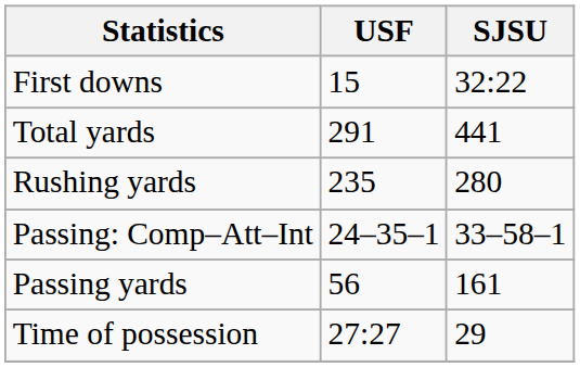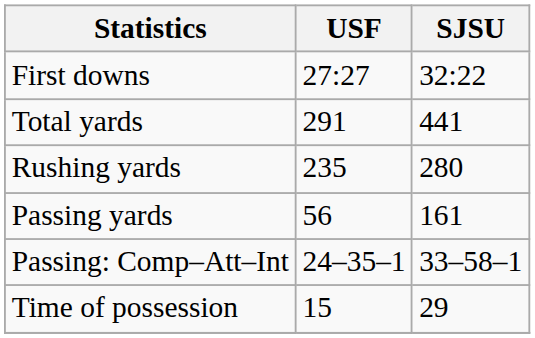First downs | USF: 15 -> 27:27
rows swapped: Passing yards <-> Passing: Comp–Att–Int
Time of possession | USF: 27:27 -> 15
